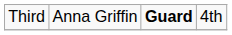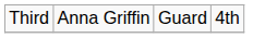Third | column 3: bold -> normal
